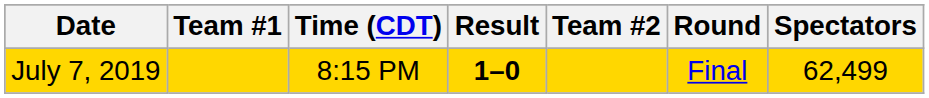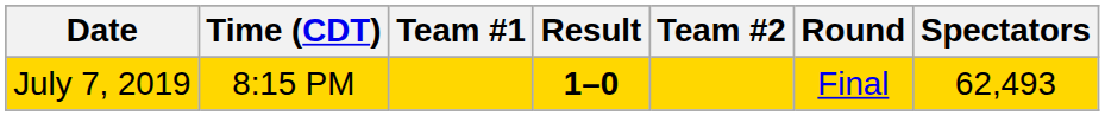columns swapped: Time (CDT) <-> Team #1
July 7, 2019 | Spectators: 62,499 -> 62,493
